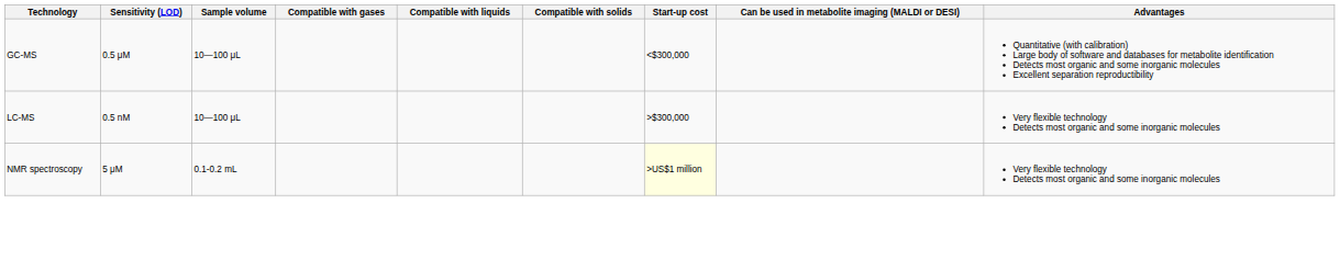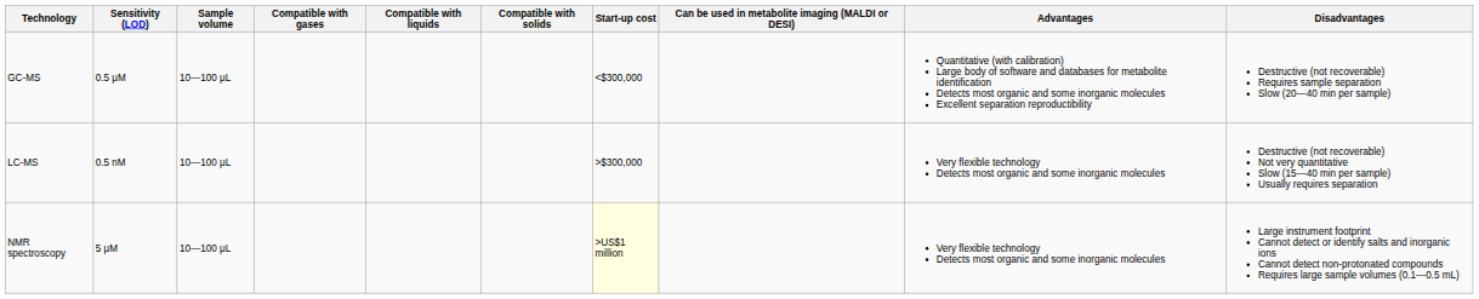+ column: Disadvantages | Destructive (not recoverable) Requires sample separation Slow (20—40 min per sample) | Destructive (not recoverable) Not very quantitative Slow (15—40 min per sample) Usually requires separation | Large instrument footprint Cannot detect or identify salts and inorganic ions Cannot detect non-protonated compounds Requires large sample volumes (0.1—0.5 mL)
NMR spectroscopy | Sample volume: 0.1-0.2 mL -> 10—100 μL
